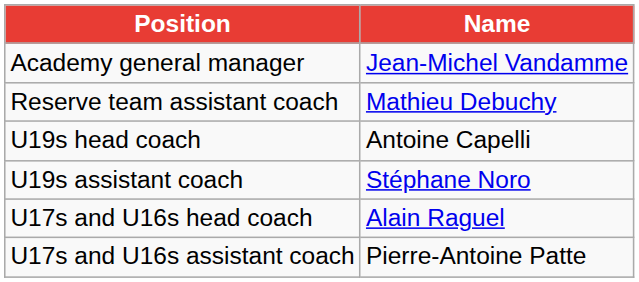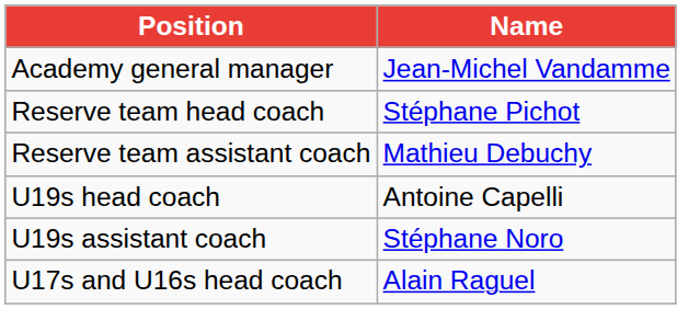+ row: Reserve team head coach | Stéphane Pichot
- row: U17s and U16s assistant coach | Pierre-Antoine Patte
